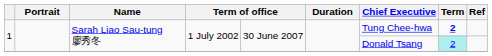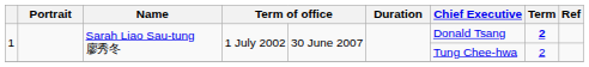row 2 | Chief Executive: Tung Chee-hwa -> Donald Tsang
row 3 | Chief Executive: Donald Tsang -> Tung Chee-hwa
row 3 | Term: paleturquoise background -> no background
